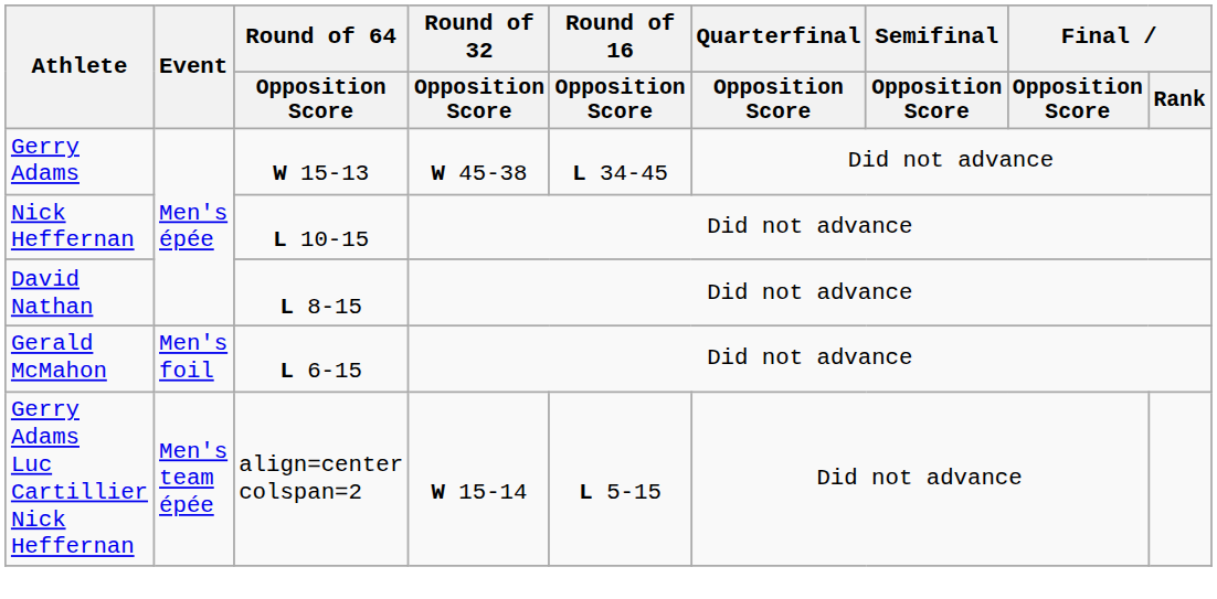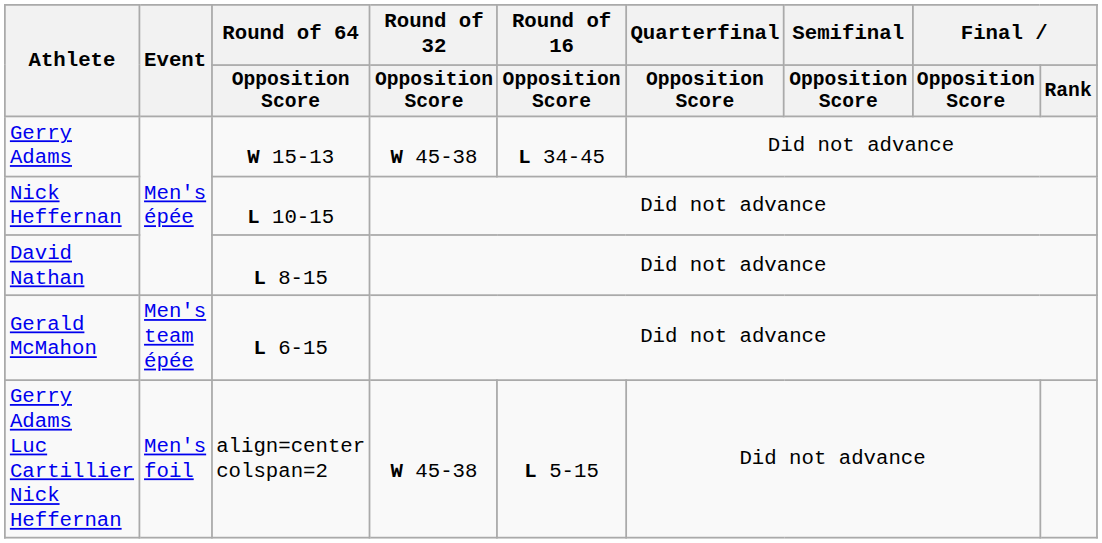Gerald McMahon | Event: Men's foil -> Men's team épée
Gerry Adams Luc Cartillier Nick Heffernan | Event: Men's team épée -> Men's foil
Gerry Adams Luc Cartillier Nick Heffernan | Round of 32 / Opposition Score: W 15-14 -> W 45-38
